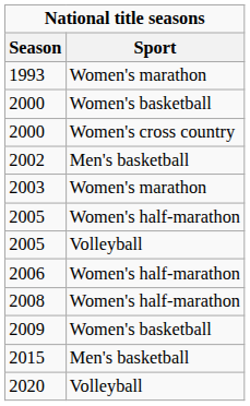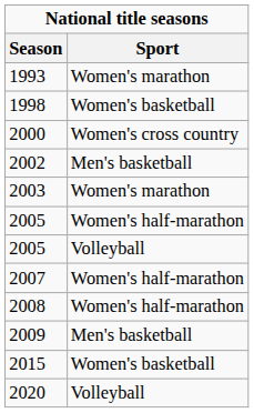row 4 | Season: 2000 -> 1998
row 10 | Season: 2006 -> 2007
row 12 | Sport: Women's basketball -> Men's basketball
row 13 | Sport: Men's basketball -> Women's basketball
